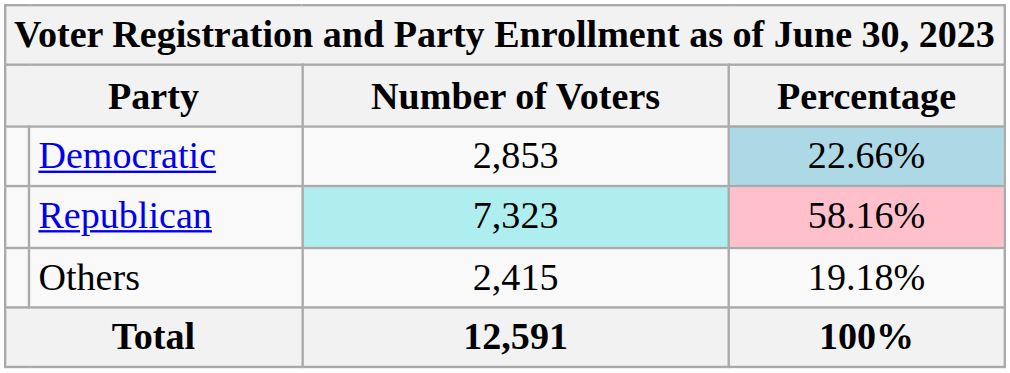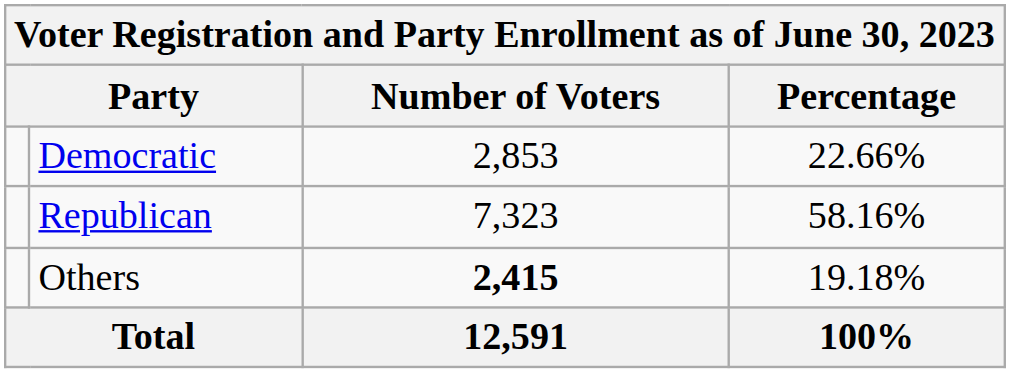Democratic | Percentage: lightblue background -> no background
Republican | Number of Voters: paleturquoise background -> no background
Republican | Percentage: pink background -> no background
Others | Number of Voters: normal -> bold
